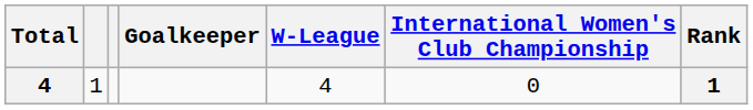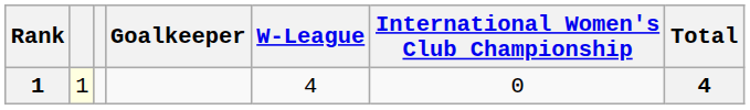columns swapped: Rank <-> Total
row 2 | column 2: no background -> lightyellow background
